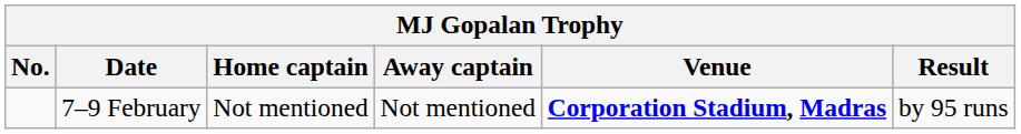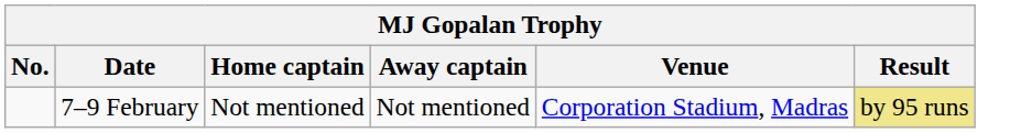7–9 February | Venue: bold -> normal
7–9 February | Result: no background -> khaki background
